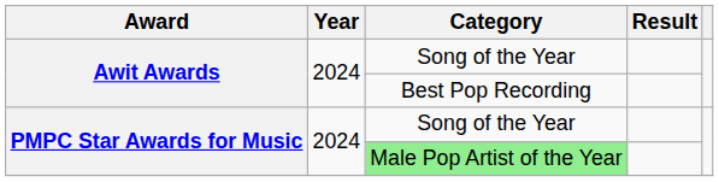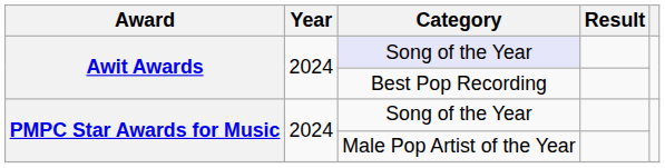Awit Awards / Song of the Year | Category: no background -> lavender background
Male Pop Artist of the Year | Category: lightgreen background -> no background
